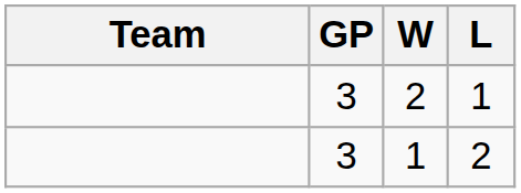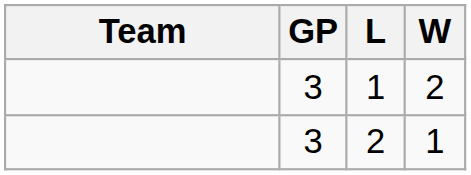columns swapped: W <-> L
